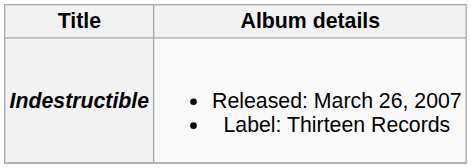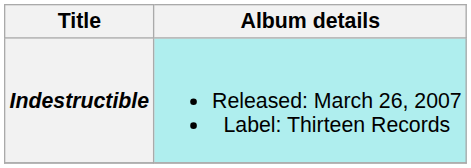Indestructible | Album details: no background -> paleturquoise background
